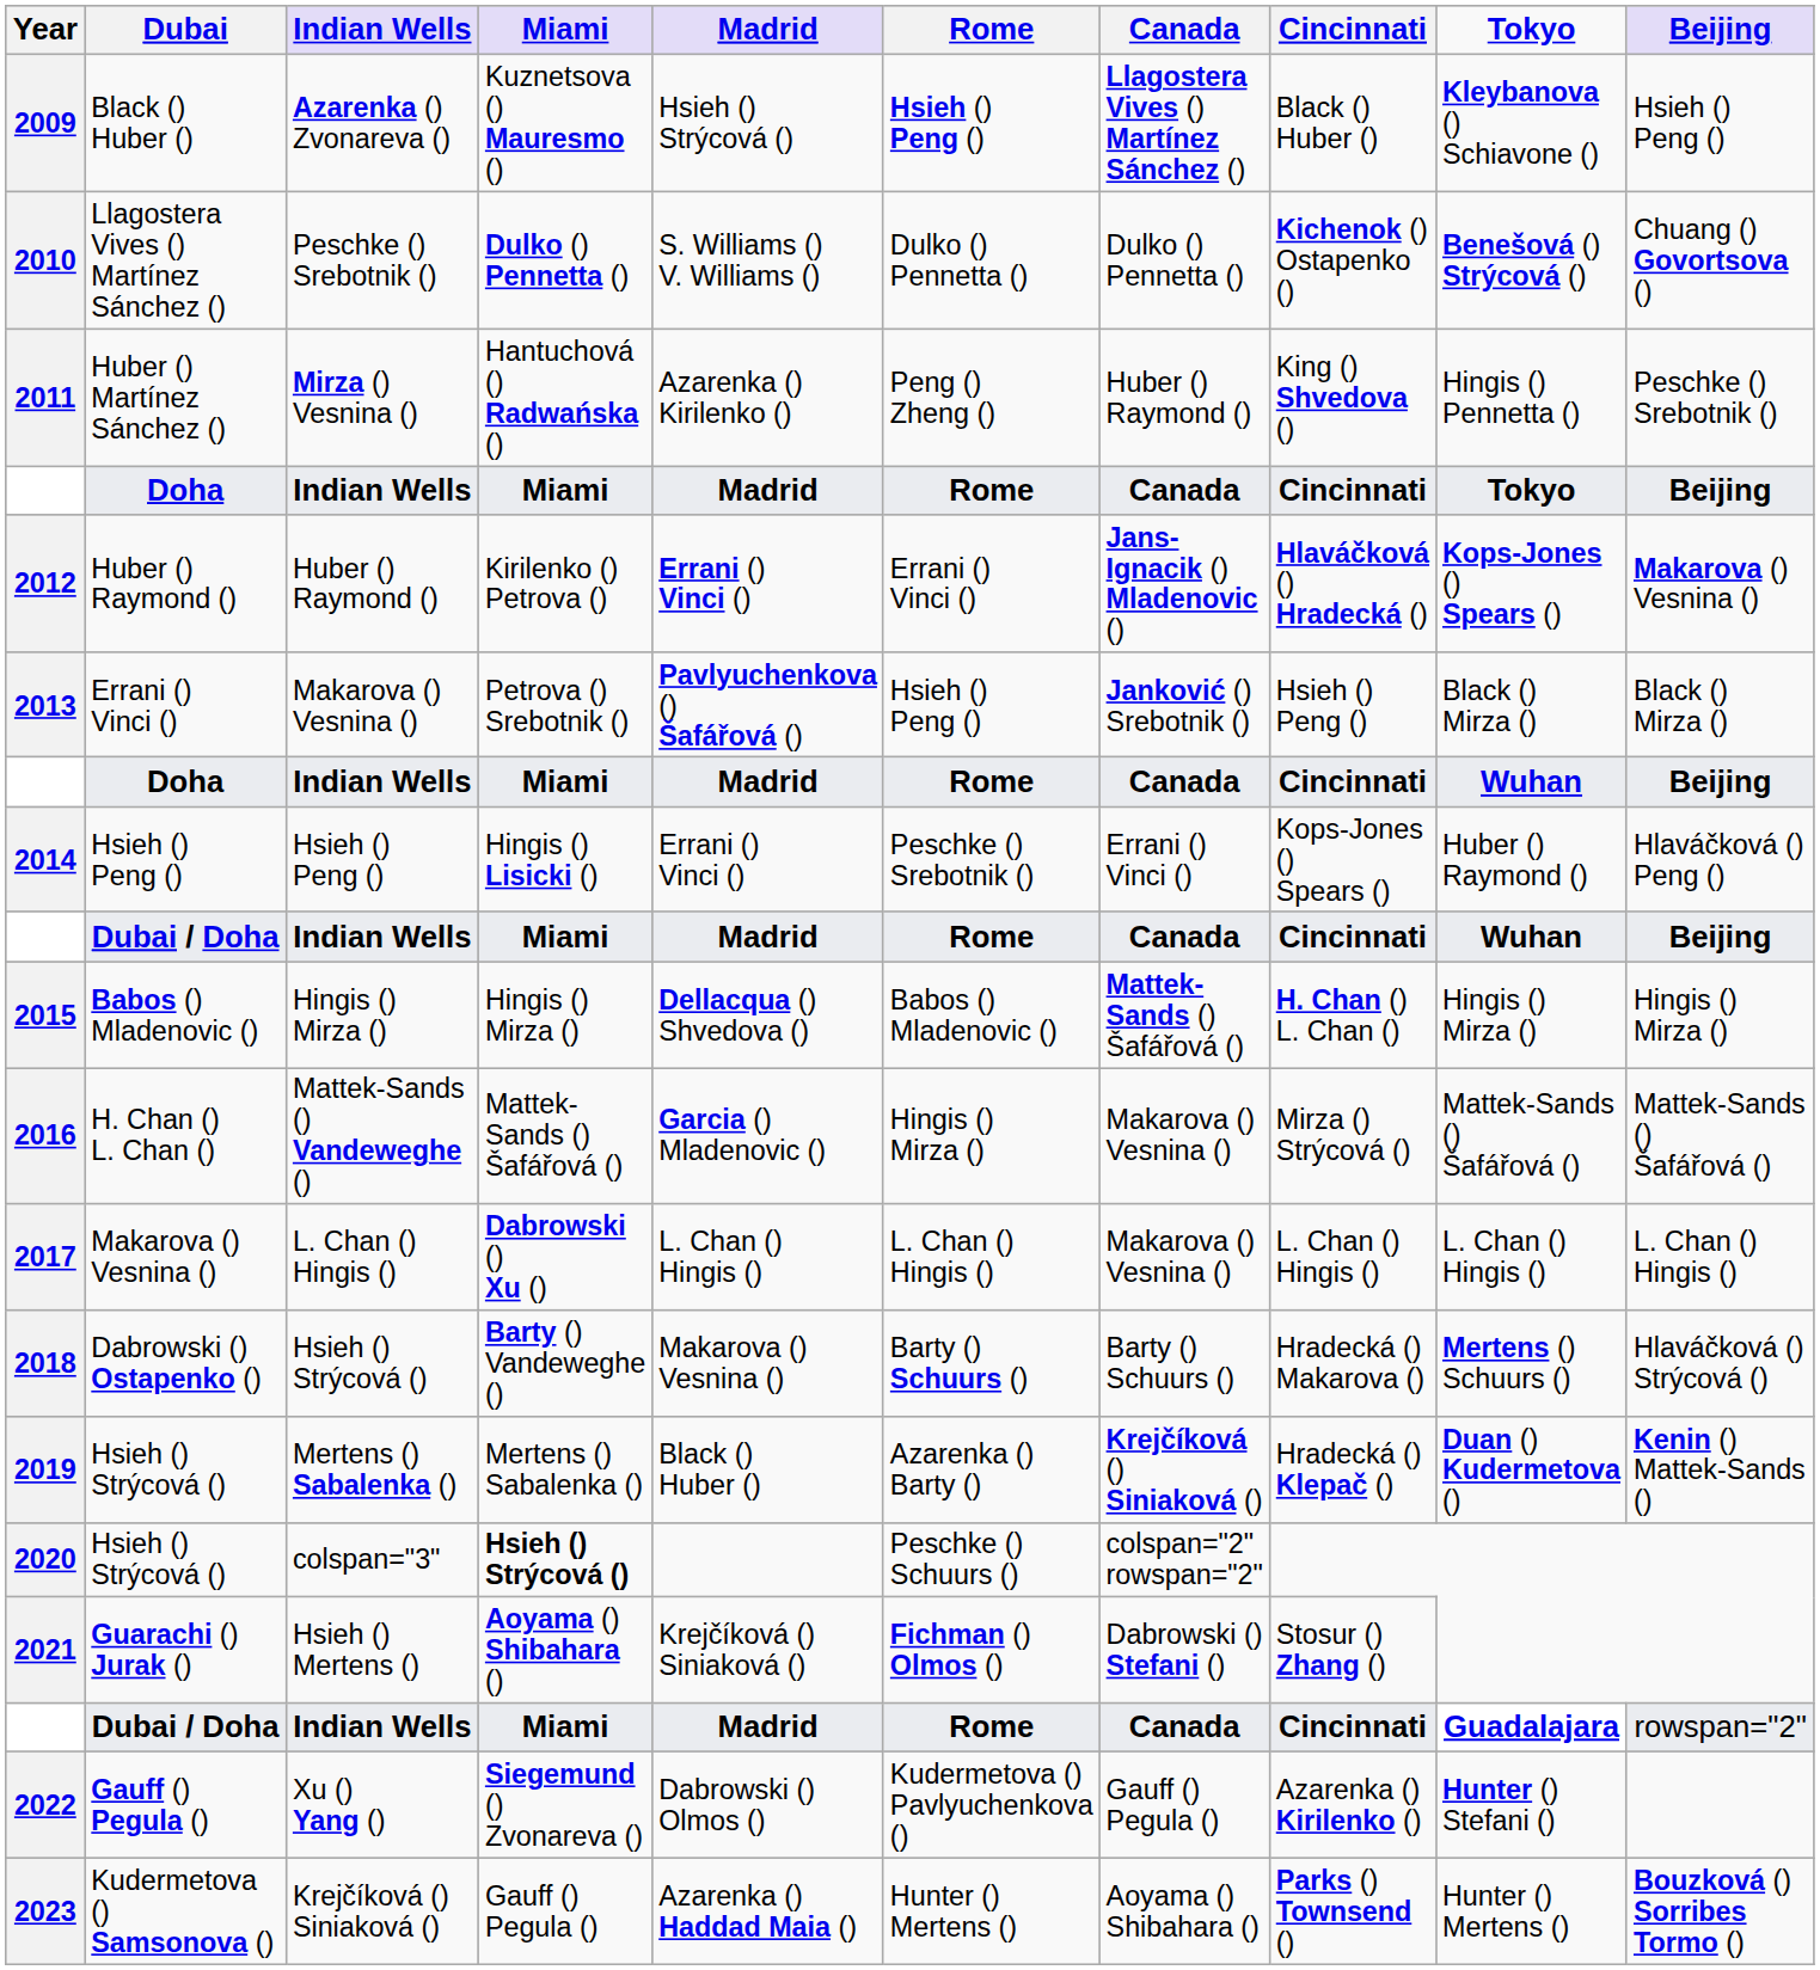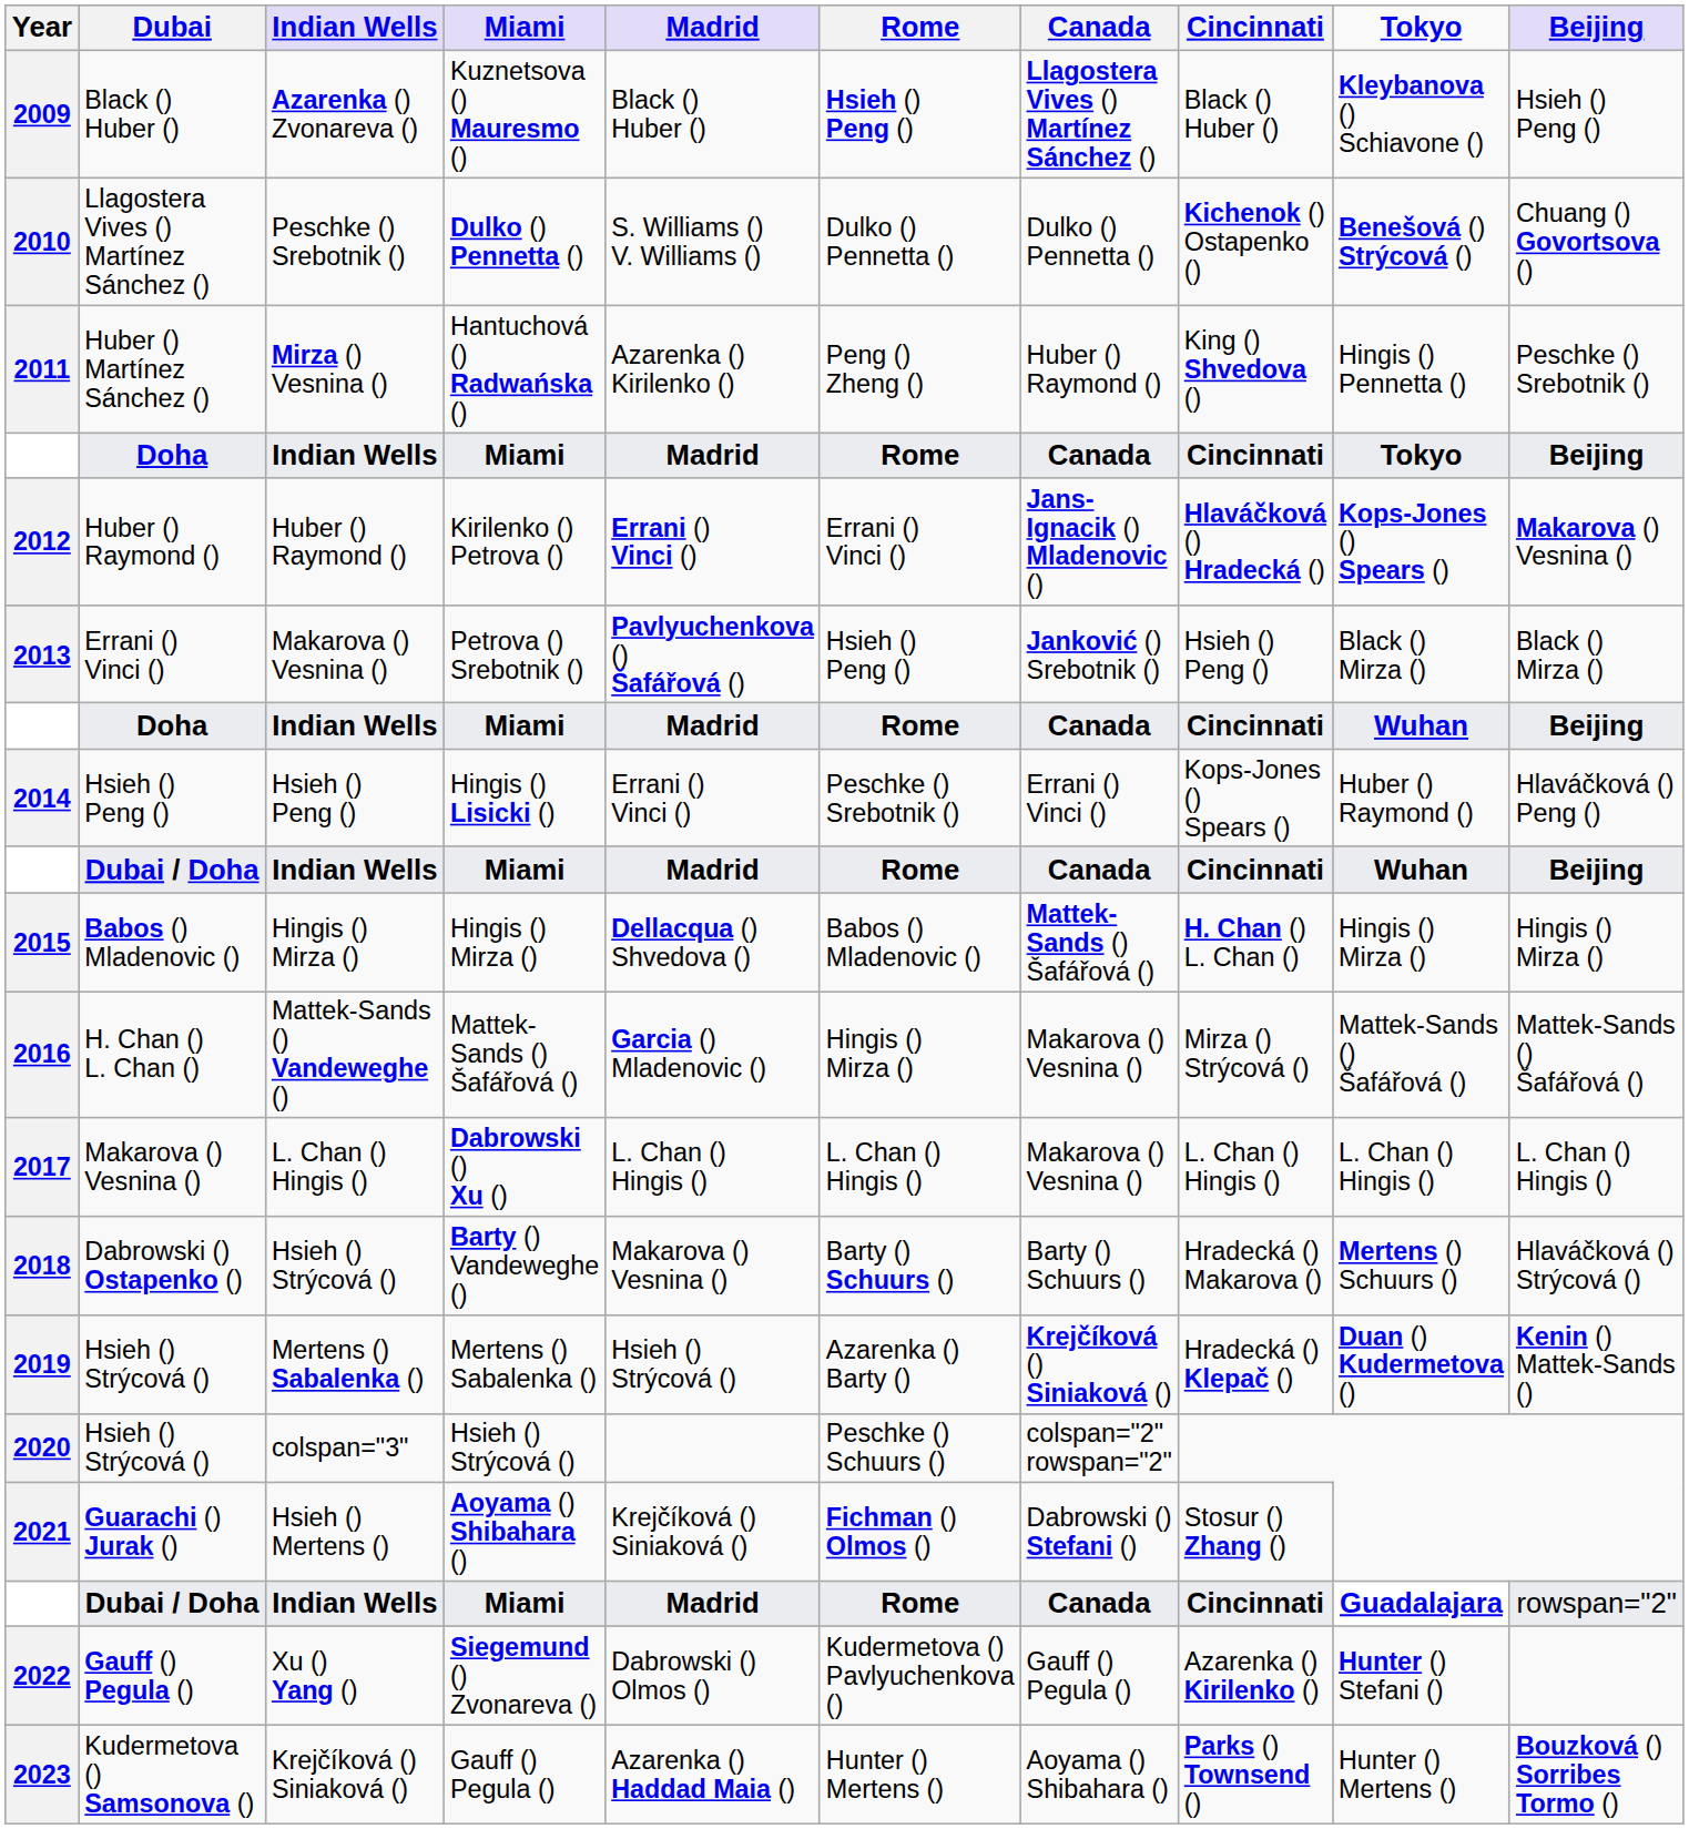2009 | Madrid: Hsieh () Strýcová () -> Black () Huber ()
2019 | Madrid: Black () Huber () -> Hsieh () Strýcová ()
2020 | Miami: bold -> normal
